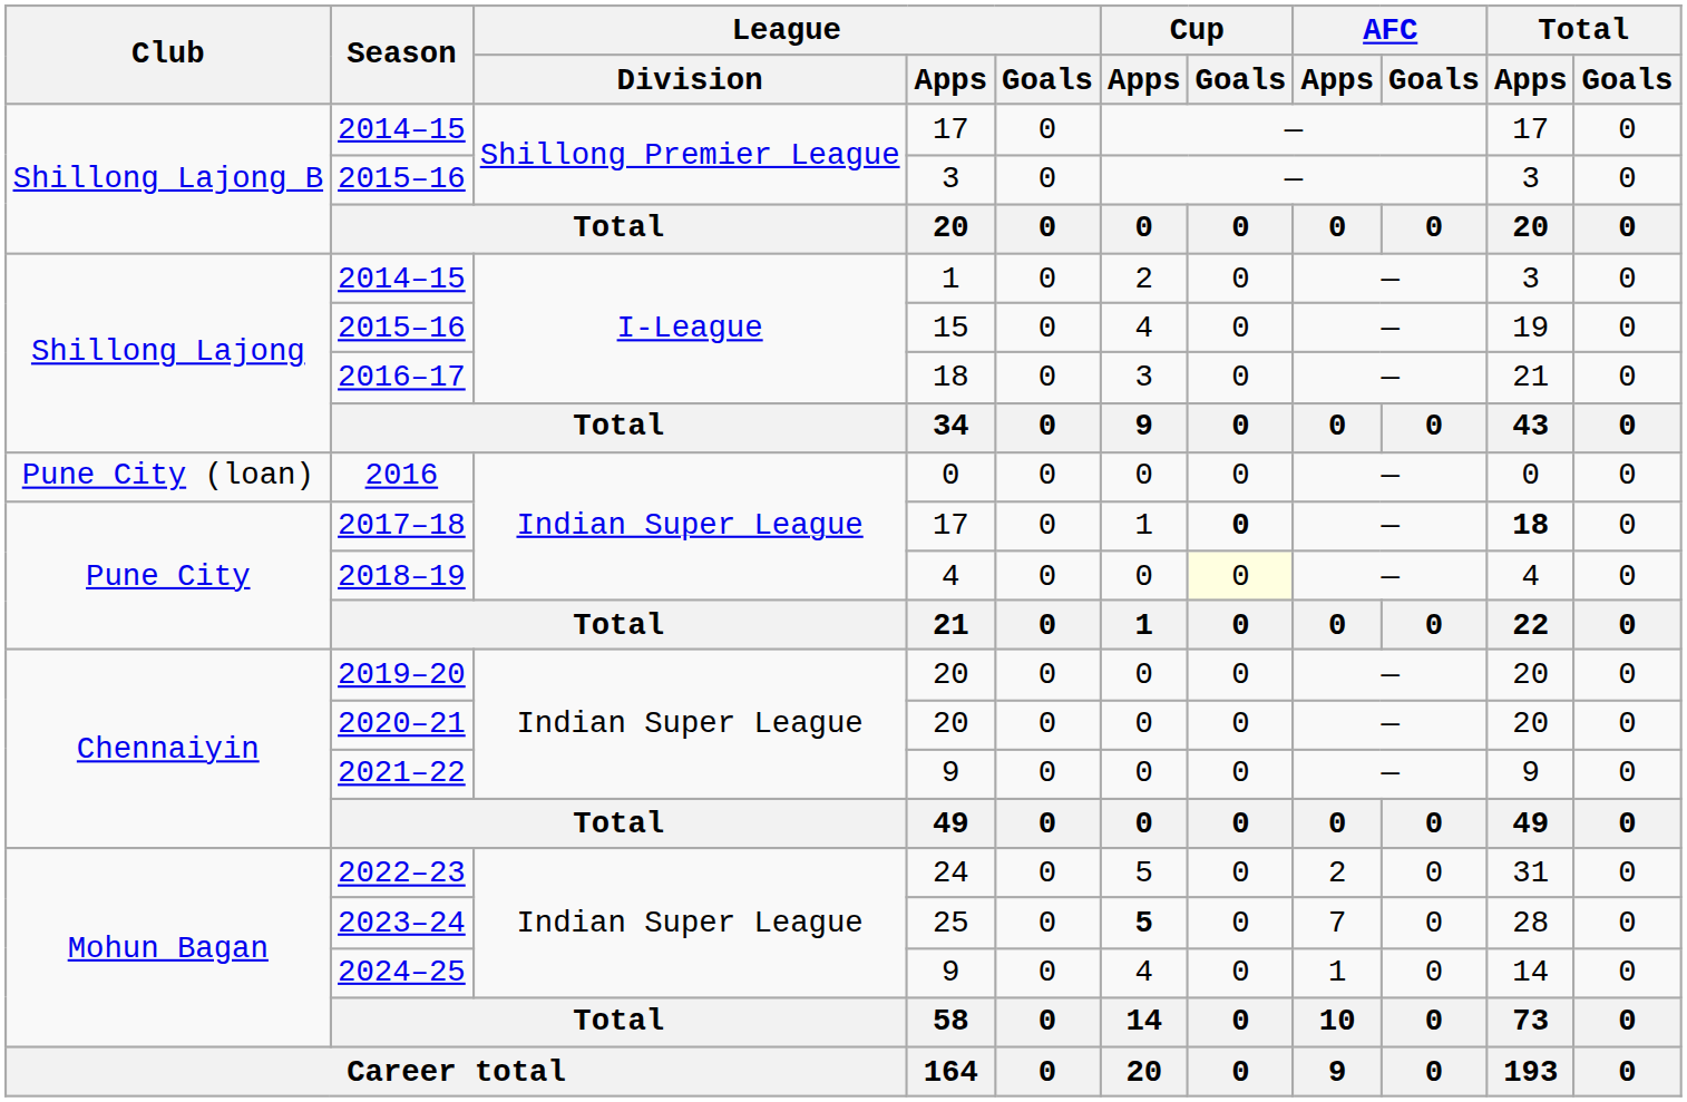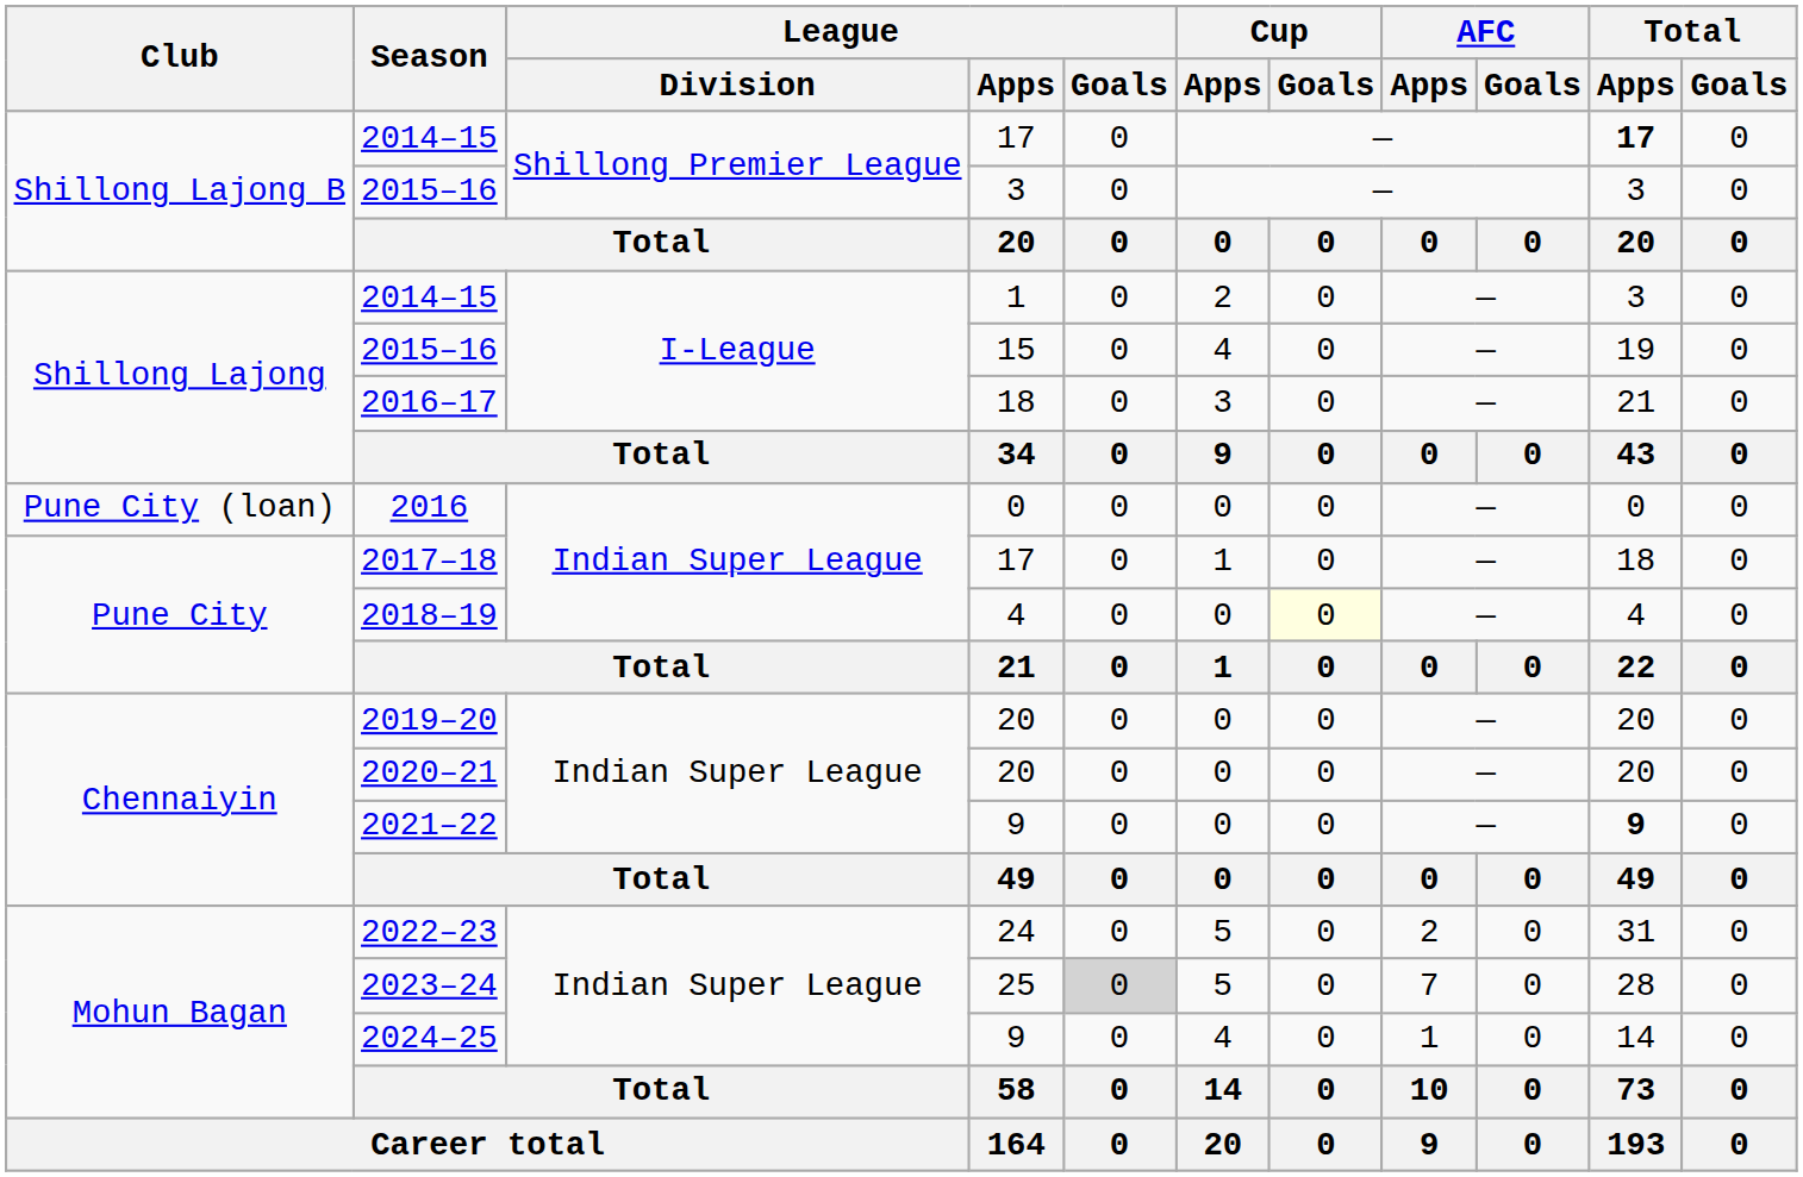2014–15 / 17 | Total / Apps: normal -> bold
2017–18 | Cup / Goals: bold -> normal
2017–18 | Total / Apps: bold -> normal
2021–22 | Total / Apps: normal -> bold
2023–24 | League / Goals: no background -> lightgrey background
2023–24 | Cup / Apps: bold -> normal
